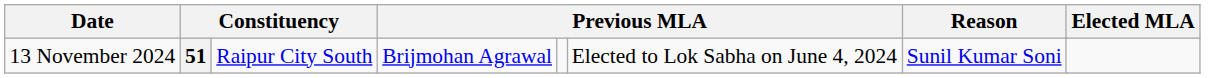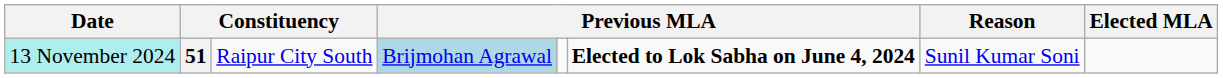51 | Date: no background -> paleturquoise background
51 | column 4: no background -> lightblue background
51 | column 6: normal -> bold
